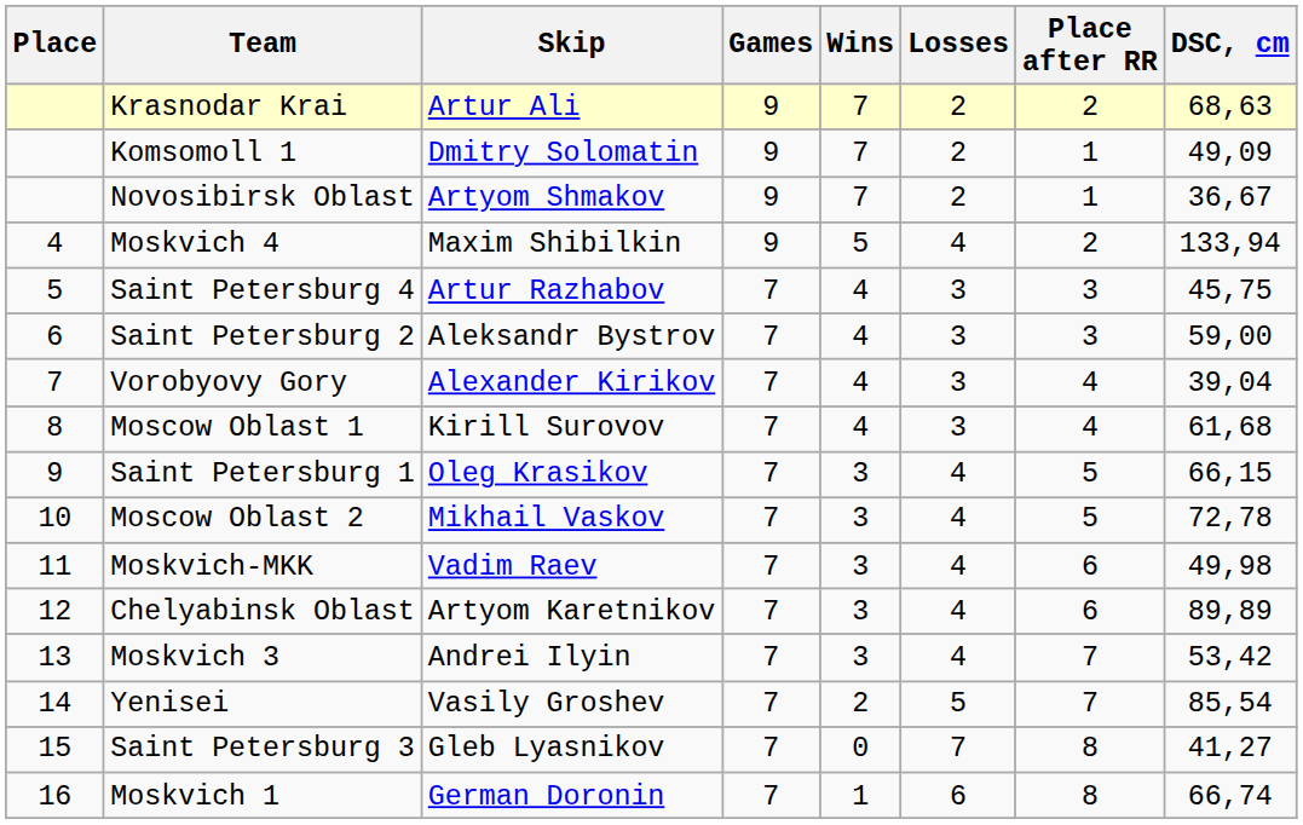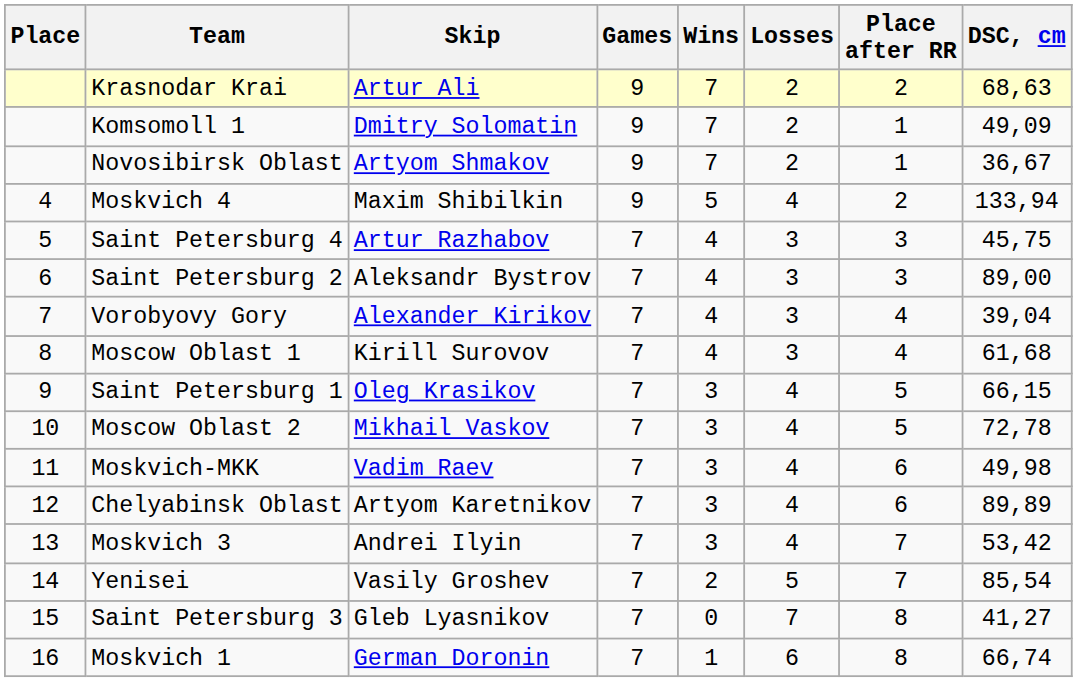Saint Petersburg 2 | DSC, cm: 59,00 -> 89,00
